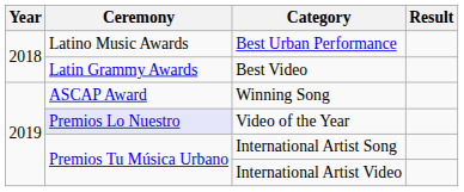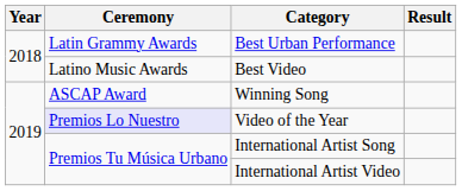Best Urban Performance | Ceremony: Latino Music Awards -> Latin Grammy Awards
Best Video | Ceremony: Latin Grammy Awards -> Latino Music Awards
